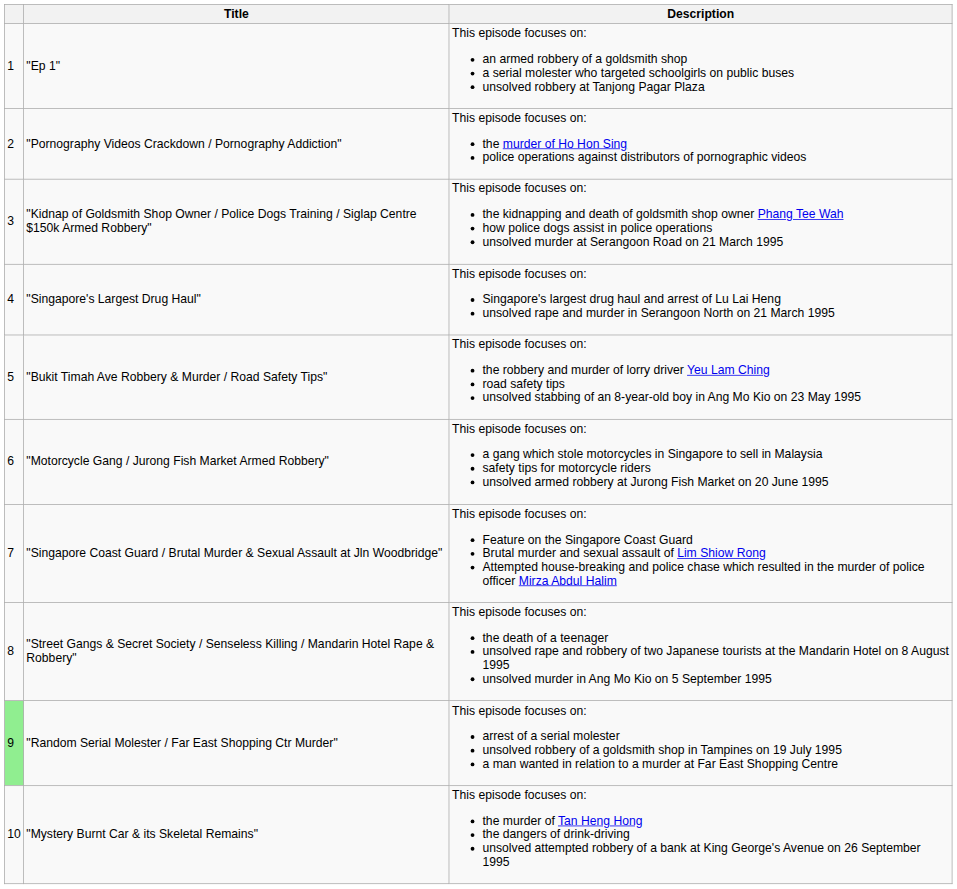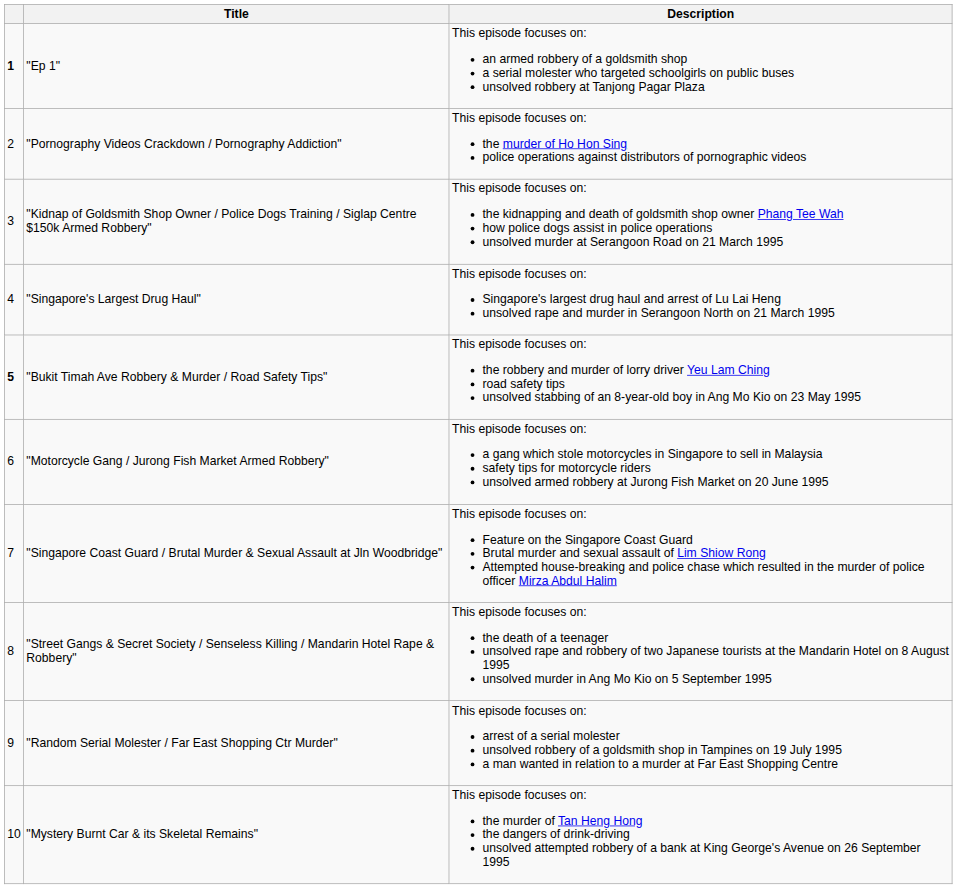"Ep 1" | column 1: normal -> bold
"Bukit Timah Ave Robbery & Murder / Road Safety Tips" | column 1: normal -> bold
"Random Serial Molester / Far East Shopping Ctr Murder" | column 1: lightgreen background -> no background
